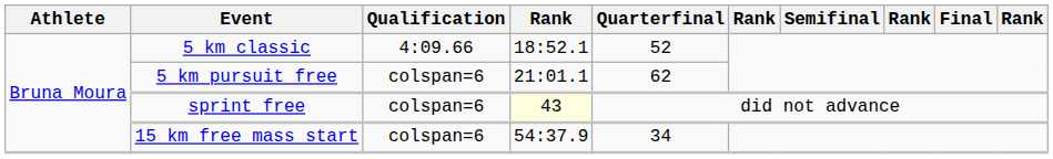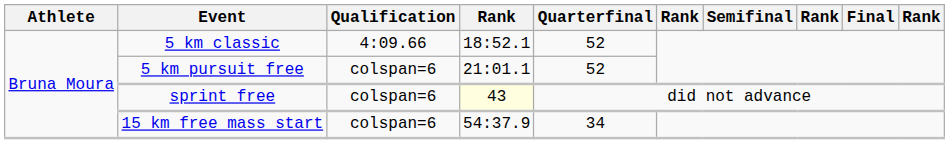5 km pursuit free | Quarterfinal: 62 -> 52
